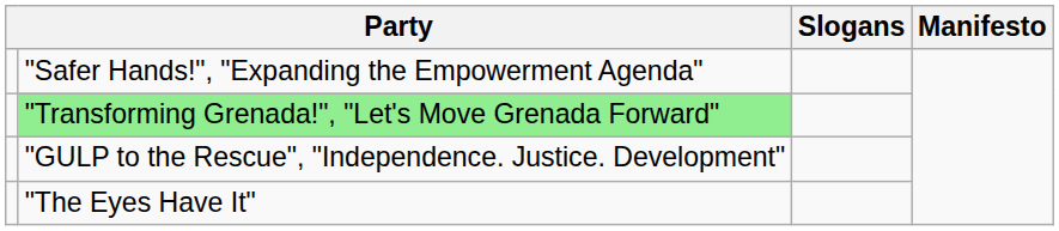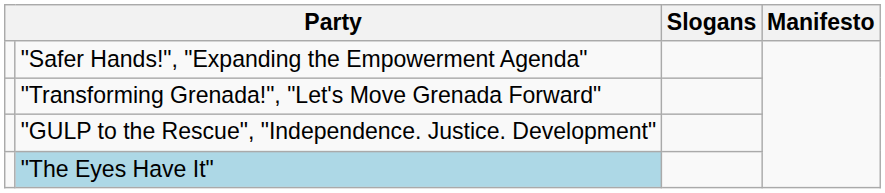"Transforming Grenada!", "Let's Move Grenada Forward" | column 2: lightgreen background -> no background
"The Eyes Have It" | column 2: no background -> lightblue background
